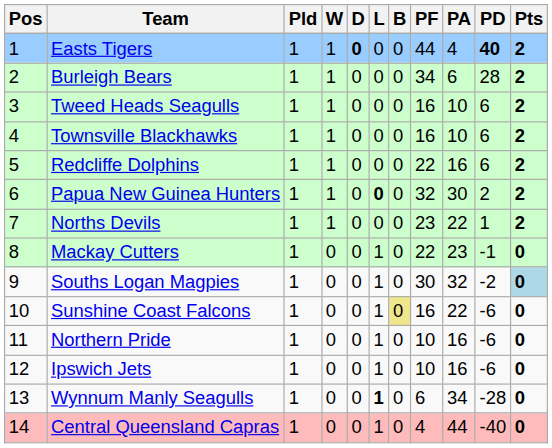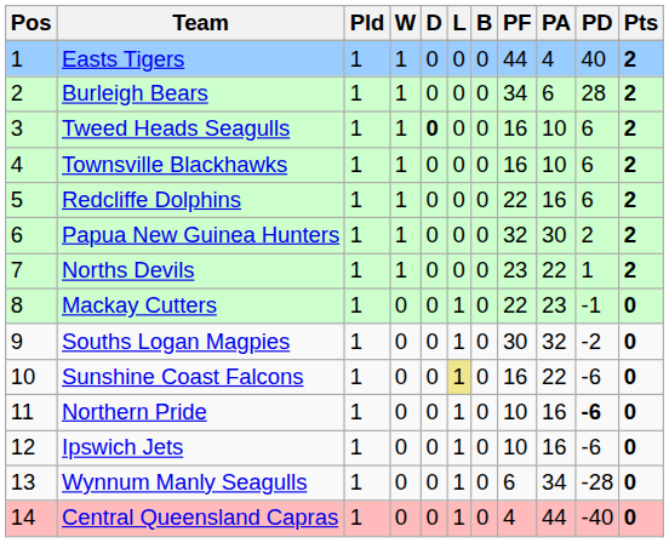Easts Tigers | D: bold -> normal
Easts Tigers | PD: bold -> normal
Tweed Heads Seagulls | D: normal -> bold
Papua New Guinea Hunters | L: bold -> normal
Souths Logan Magpies | Pts: lightblue background -> no background
Sunshine Coast Falcons | L: no background -> khaki background
Sunshine Coast Falcons | B: khaki background -> no background
Northern Pride | PD: normal -> bold
Wynnum Manly Seagulls | L: bold -> normal
